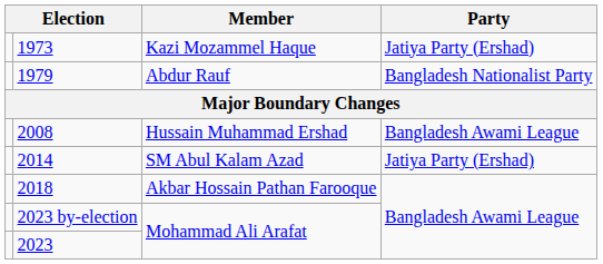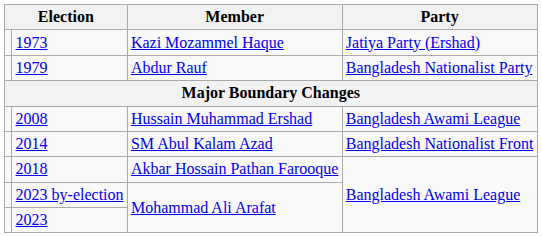2014 | Party: Jatiya Party (Ershad) -> Bangladesh Nationalist Front
